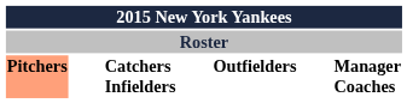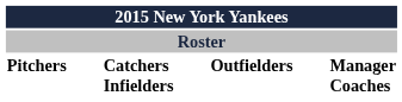Pitchers | column 1: lightsalmon background -> no background
